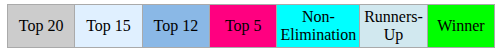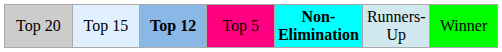Top 20 | column 3: normal -> bold
Top 20 | column 5: normal -> bold
